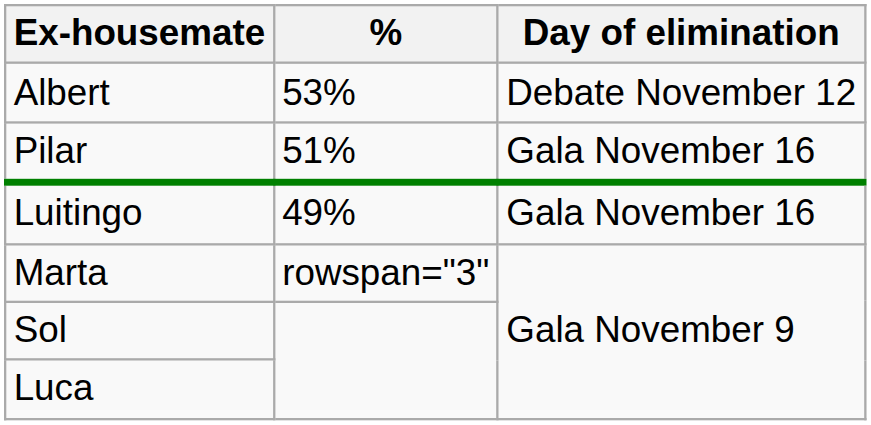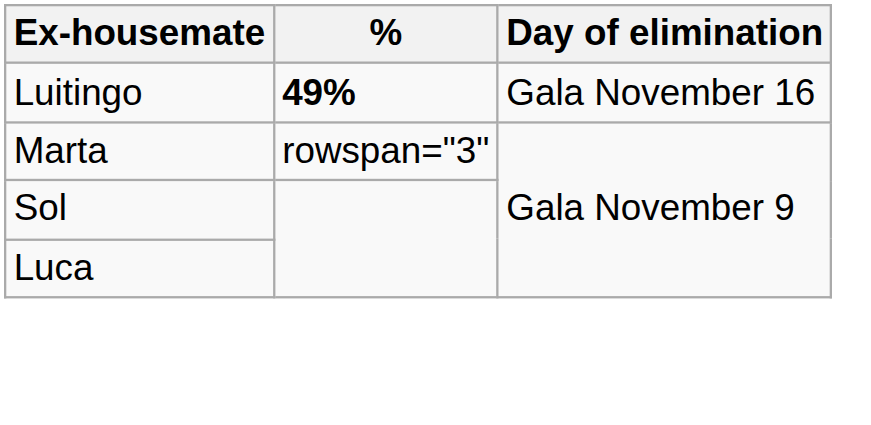- row: Albert | 53% | Debate November 12
- row: Pilar | 51% | Gala November 16
Luitingo | %: normal -> bold
